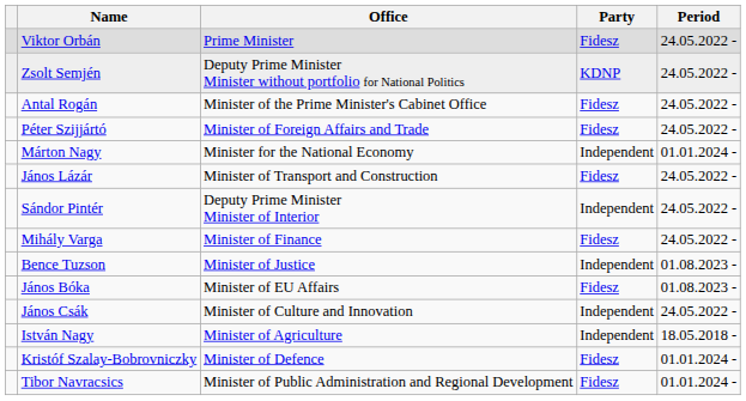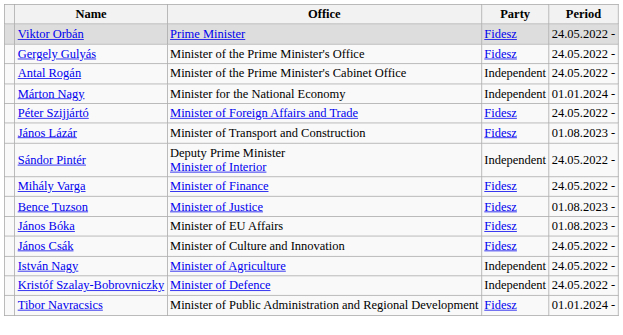- row: Zsolt Semjén | Deputy Prime Minister Minister without portfolio for National Politics | KDNP | 24.05.2022 -
+ row: Gergely Gulyás | Minister of the Prime Minister's Office | Fidesz | 24.05.2022 -
Antal Rogán | Party: Fidesz -> Independent
rows swapped: Márton Nagy <-> Péter Szijjártó
János Lázár | Period: 24.05.2022 - -> 01.08.2023 -
Bence Tuzson | Party: Independent -> Fidesz
János Csák | Party: Independent -> Fidesz
István Nagy | Period: 18.05.2018 - -> 24.05.2022 -
Kristóf Szalay-Bobrovniczky | Party: Fidesz -> Independent
Kristóf Szalay-Bobrovniczky | Period: 01.01.2024 - -> 24.05.2022 -
